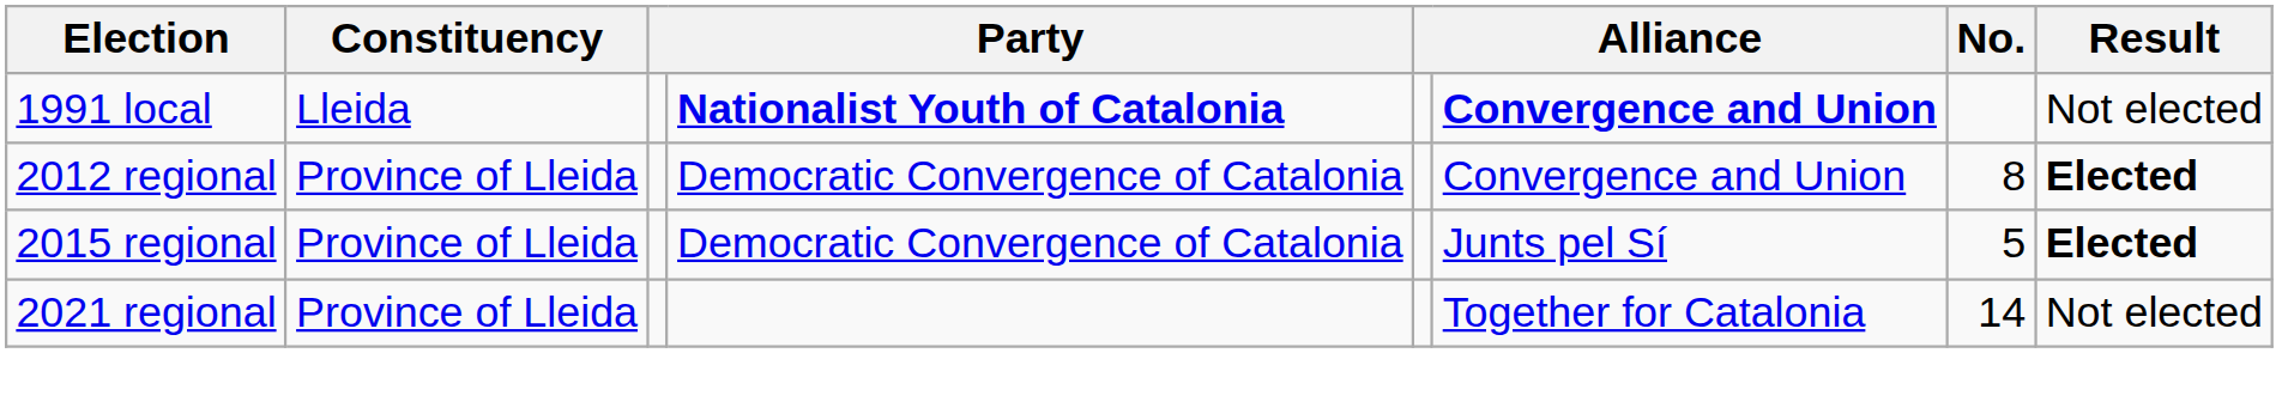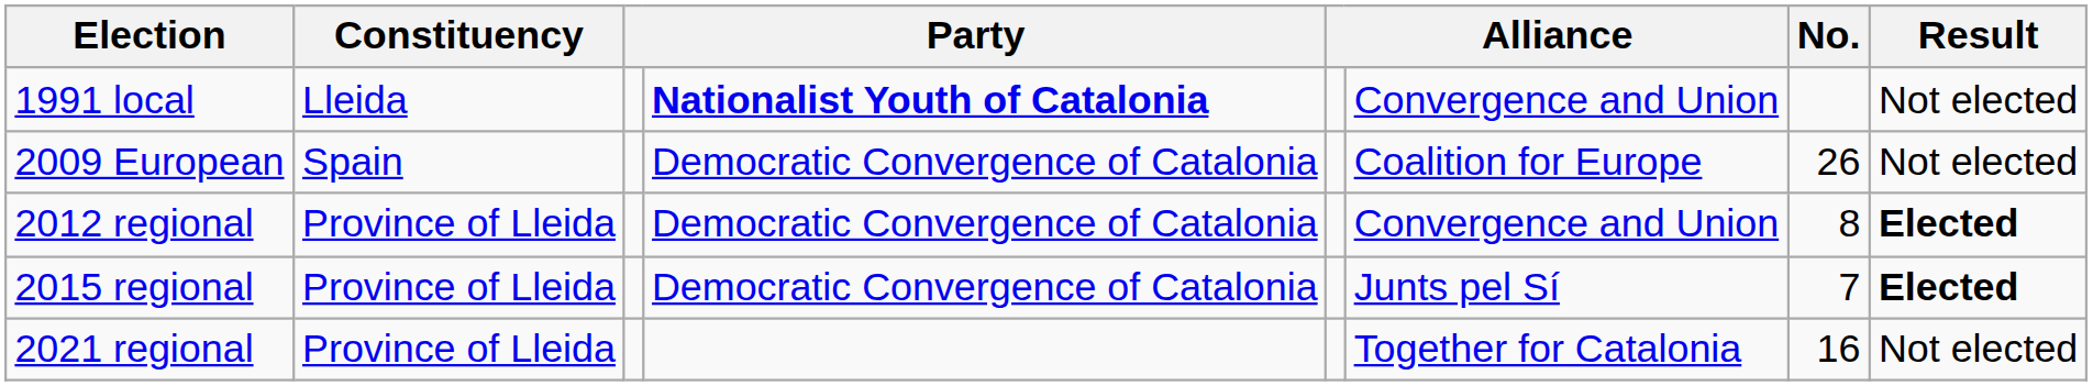1991 local | column 6: bold -> normal
+ row: 2009 European | Spain | Democratic Convergence of Catalonia | Coalition for Europe | 26 | Not elected
2015 regional | No.: 5 -> 7
2021 regional | No.: 14 -> 16
